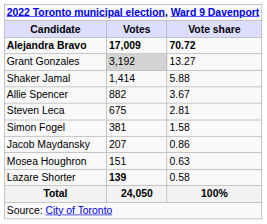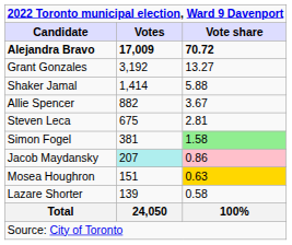Grant Gonzales | Votes: lightgrey background -> no background
Simon Fogel | Vote share: no background -> lightgreen background
Jacob Maydansky | Votes: no background -> paleturquoise background
Jacob Maydansky | Vote share: no background -> pink background
Mosea Houghron | Vote share: no background -> gold background
Lazare Shorter | Votes: bold -> normal
